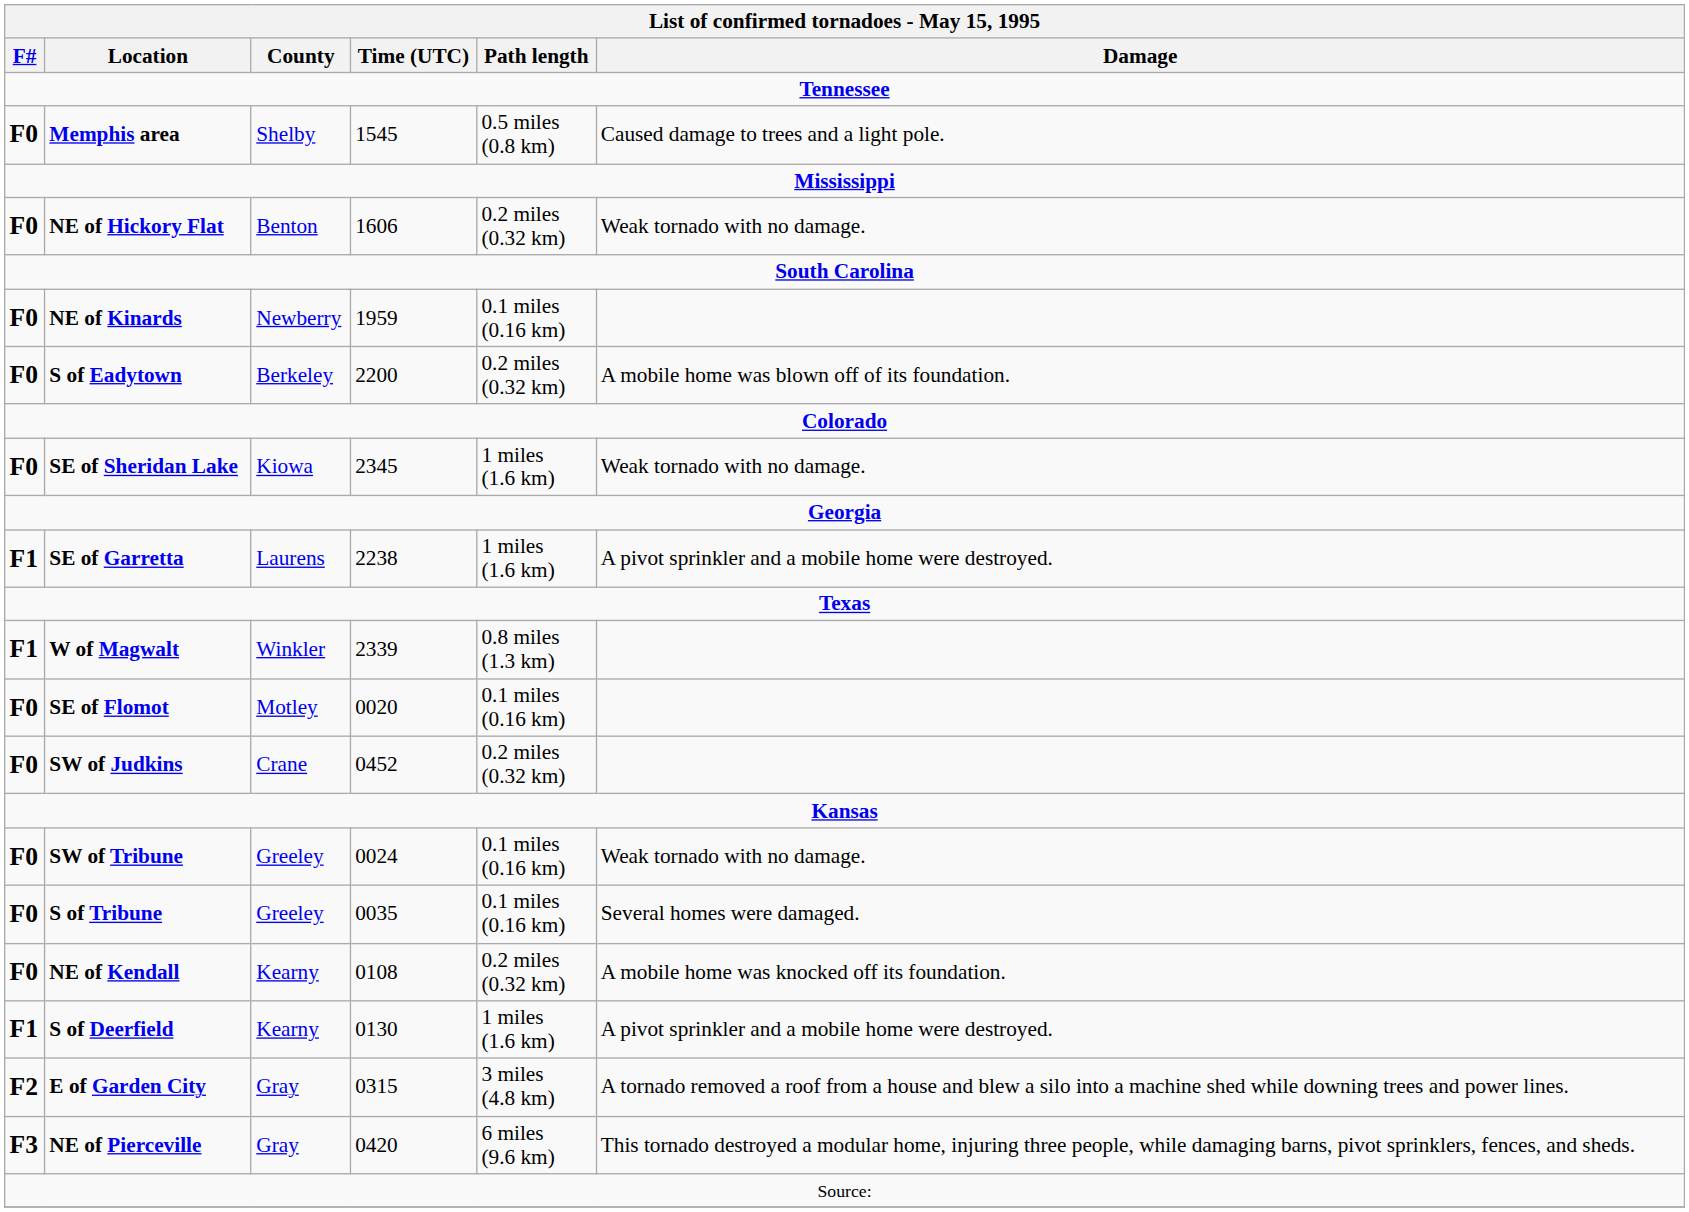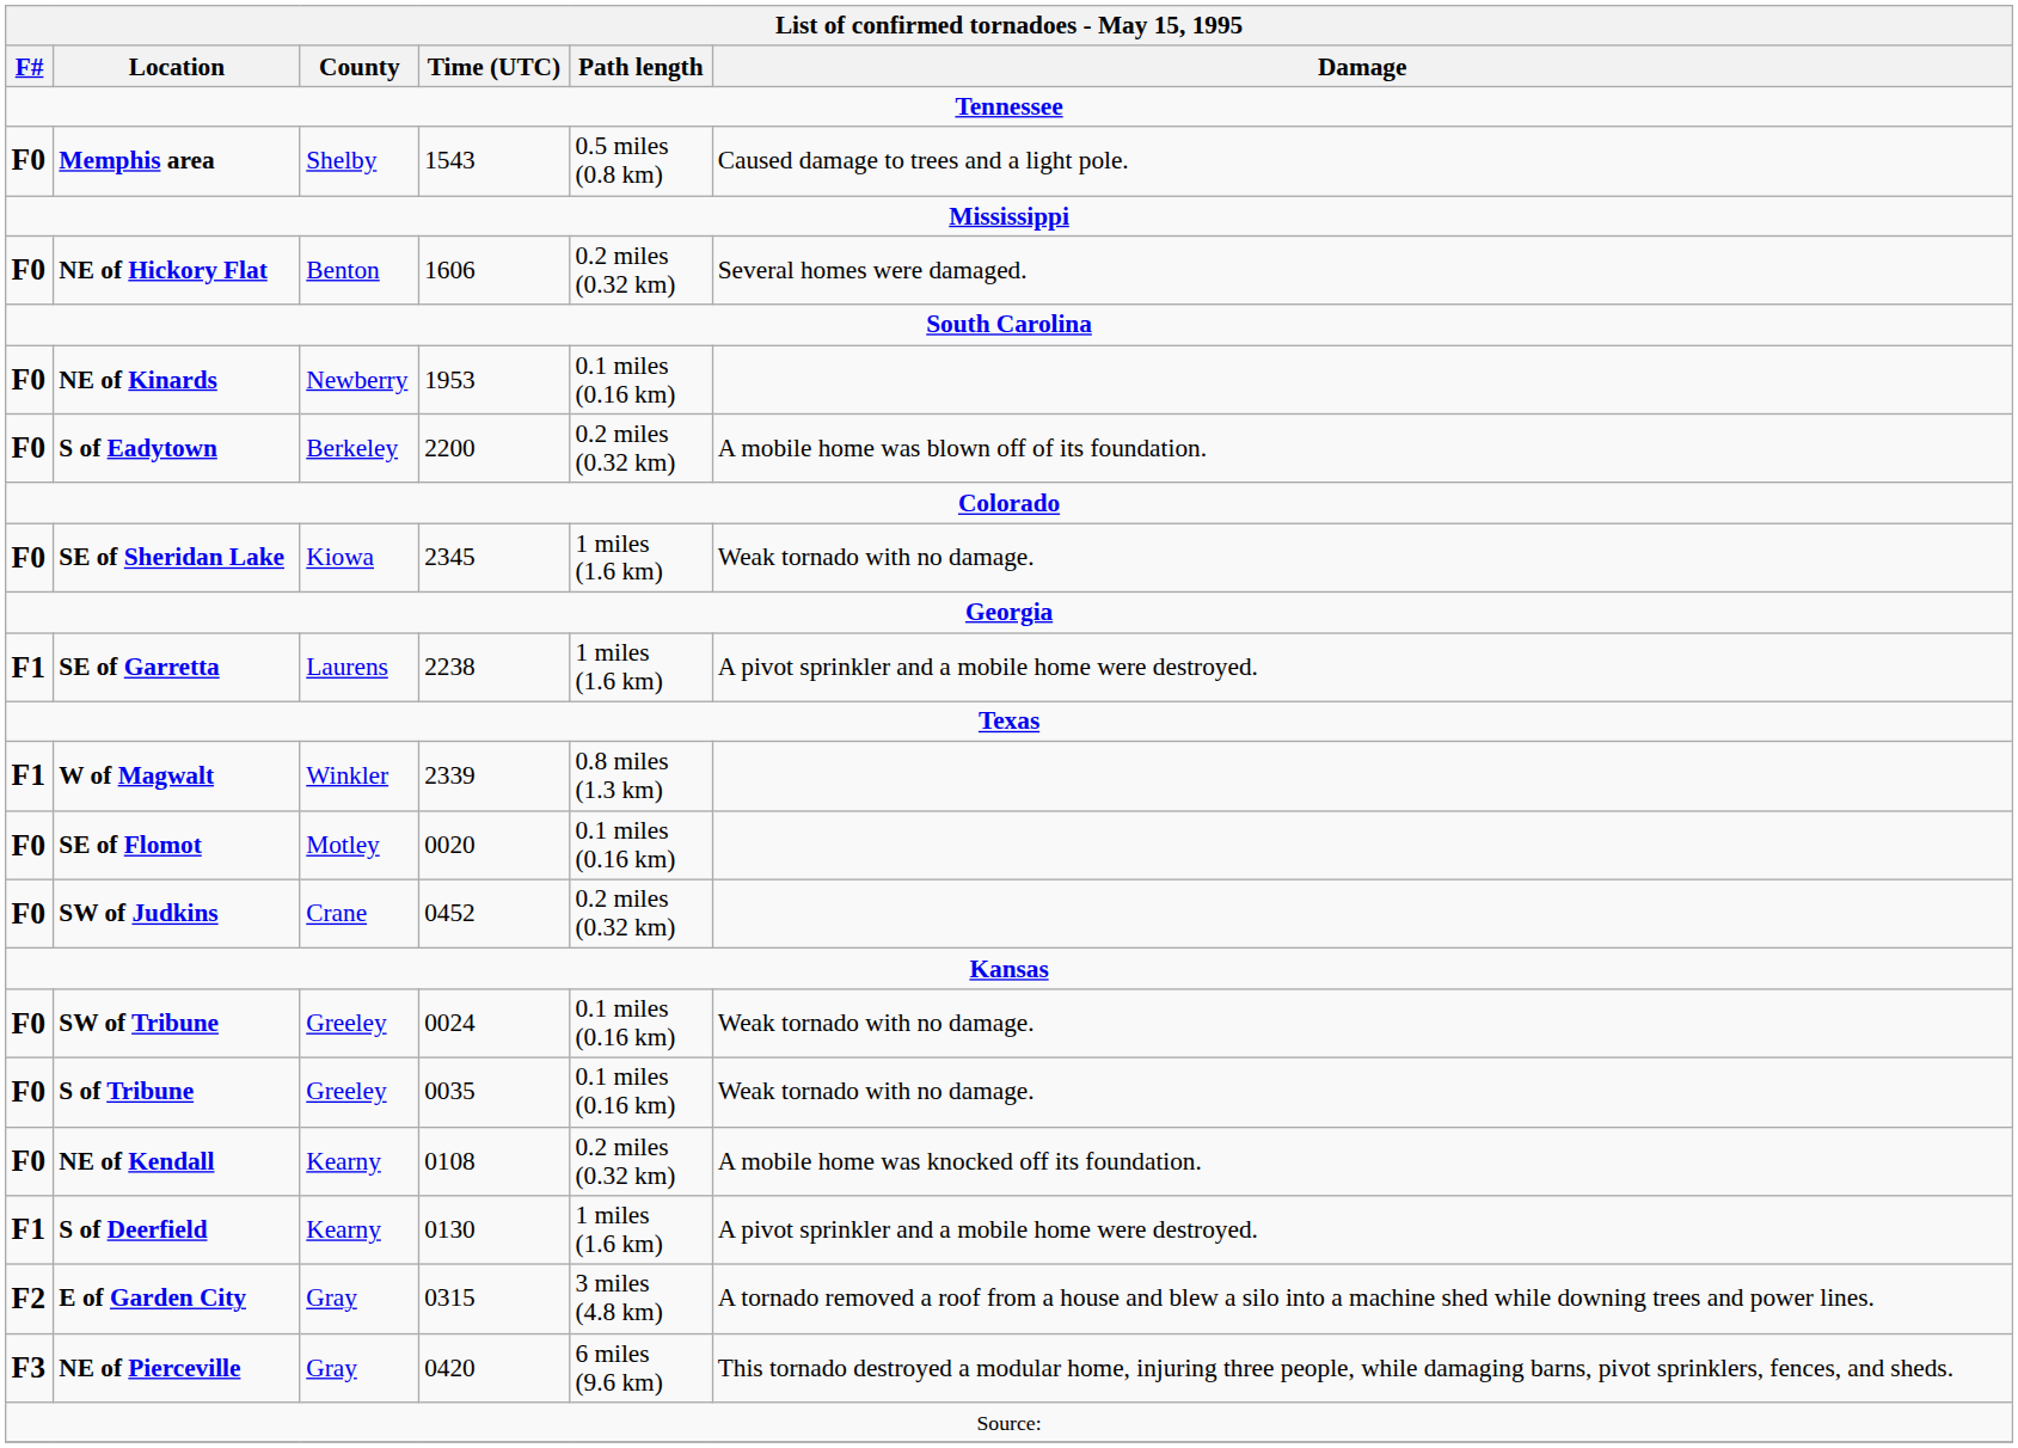Memphis area | List of confirmed tornadoes - May 15, 1995 / Time (UTC): 1545 -> 1543
NE of Hickory Flat | List of confirmed tornadoes - May 15, 1995 / Damage: Weak tornado with no damage. -> Several homes were damaged.
NE of Kinards | List of confirmed tornadoes - May 15, 1995 / Time (UTC): 1959 -> 1953
S of Tribune | List of confirmed tornadoes - May 15, 1995 / Damage: Several homes were damaged. -> Weak tornado with no damage.
